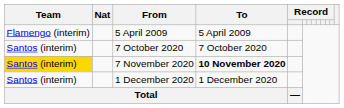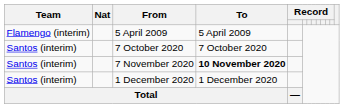7 November 2020 | Team: gold background -> no background
